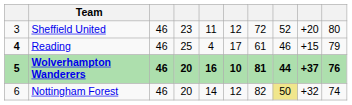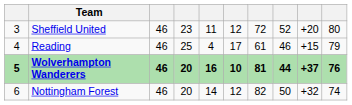Reading | column 1: bold -> normal
Nottingham Forest | column 8: khaki background -> no background
